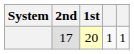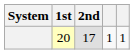columns swapped: 1st <-> 2nd
